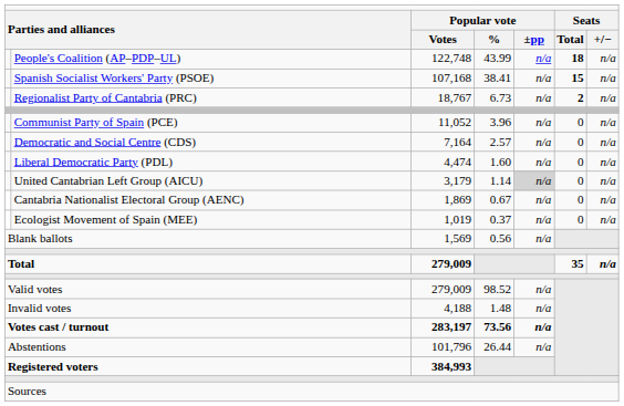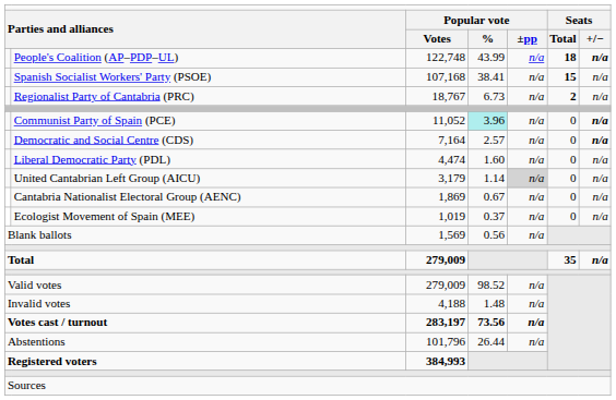People's Coalition (AP–PDP–UL) | column 7: normal -> bold
Communist Party of Spain (PCE) | column 4: no background -> paleturquoise background
Communist Party of Spain (PCE) | column 7: normal -> bold
Democratic and Social Centre (CDS) | column 7: normal -> bold
